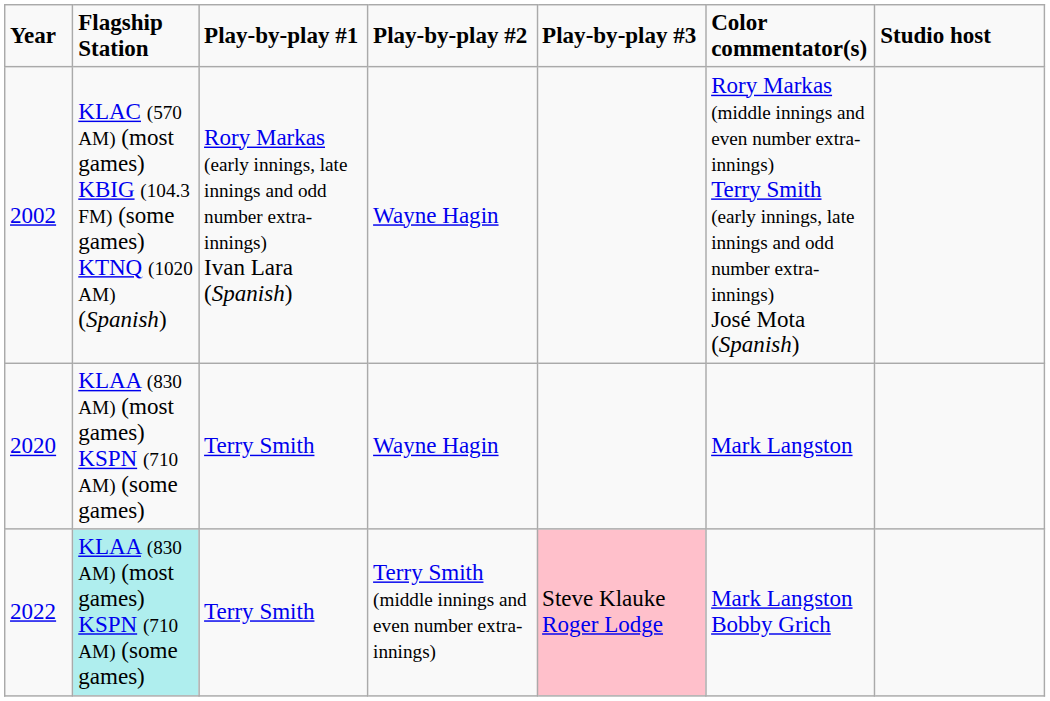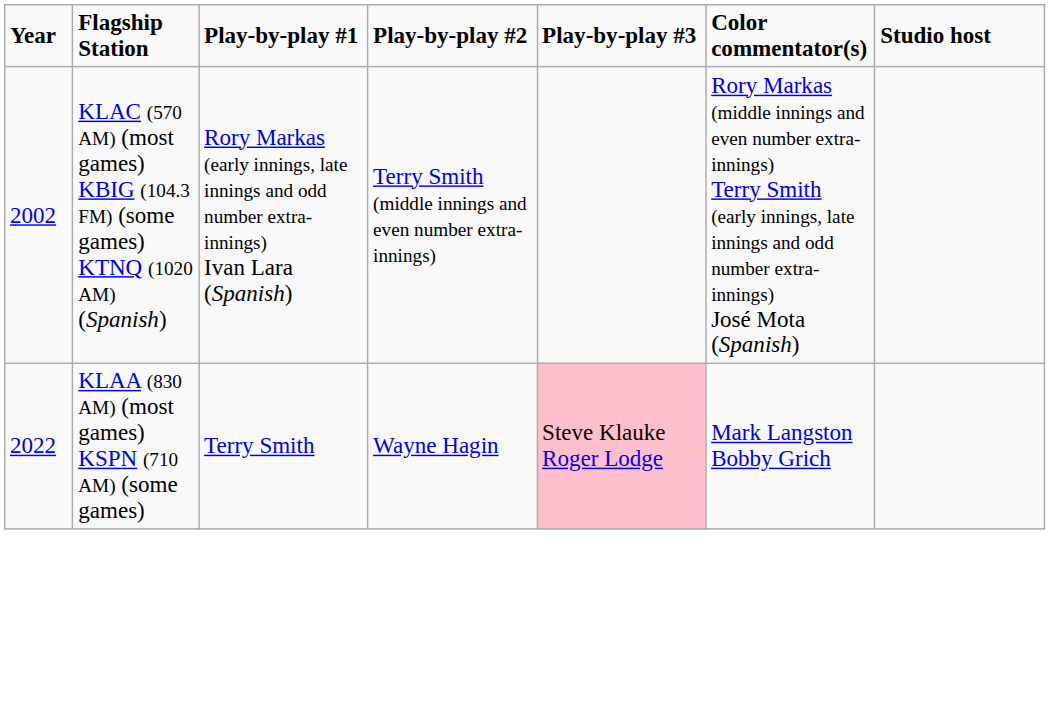2002 | Play-by-play #2: Wayne Hagin -> Terry Smith (middle innings and even number extra-innings)
- row: 2020 | KLAA (830 AM) (most games) KSPN (710 AM) (some games) | Terry Smith | Wayne Hagin | Mark Langston
2022 | Flagship Station: paleturquoise background -> no background
2022 | Play-by-play #2: Terry Smith (middle innings and even number extra-innings) -> Wayne Hagin
